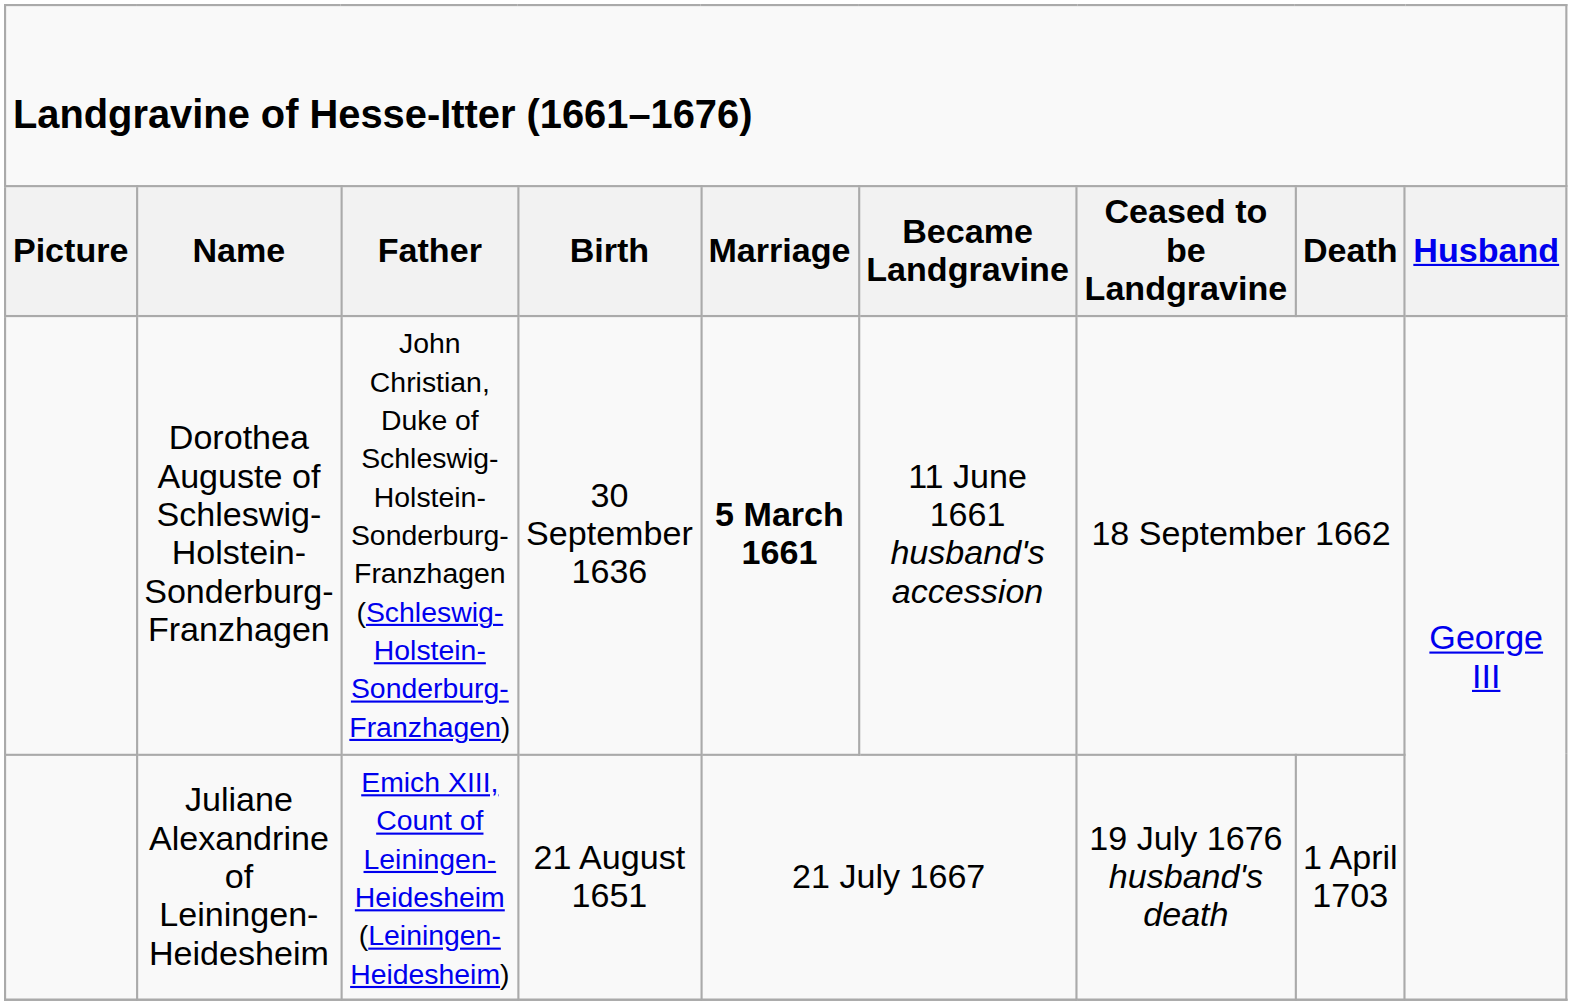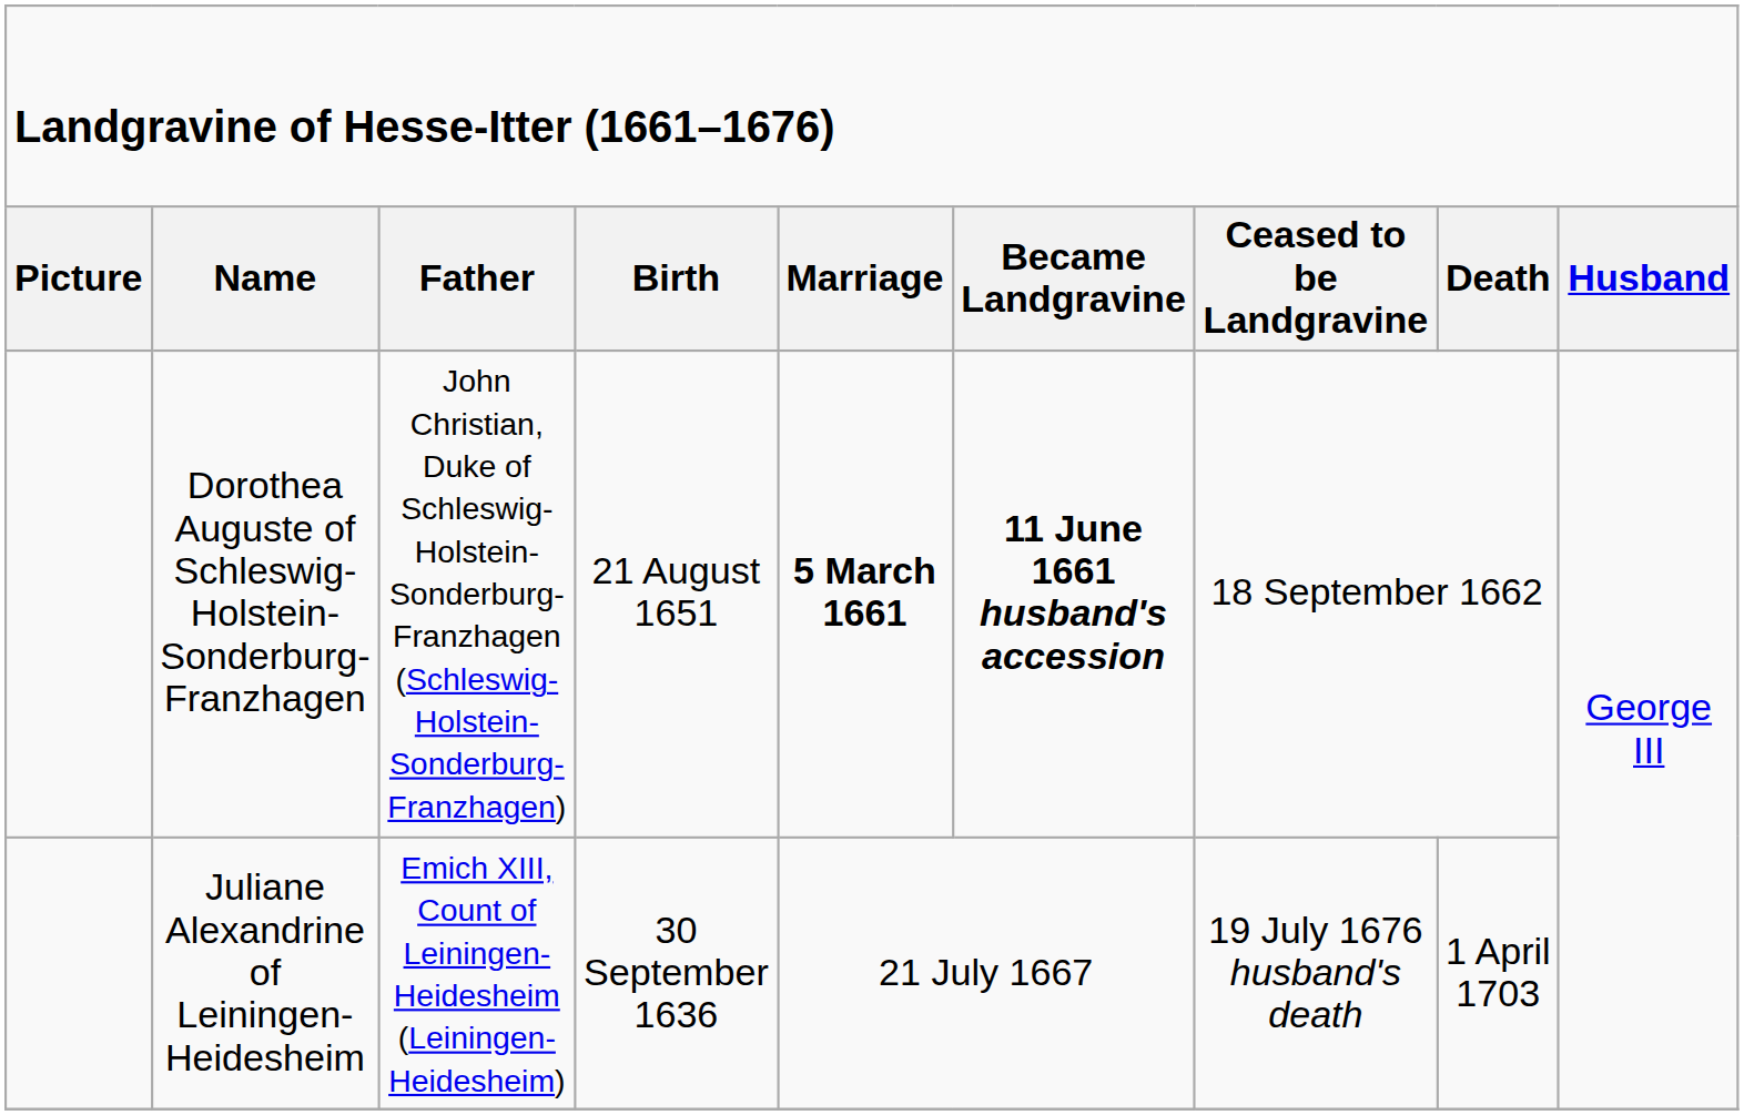Dorothea Auguste of Schleswig-Holstein-Sonderburg-Franzhagen | column 4: 30 September 1636 -> 21 August 1651
Dorothea Auguste of Schleswig-Holstein-Sonderburg-Franzhagen | column 6: normal -> bold
Juliane Alexandrine of Leiningen-Heidesheim | column 4: 21 August 1651 -> 30 September 1636
